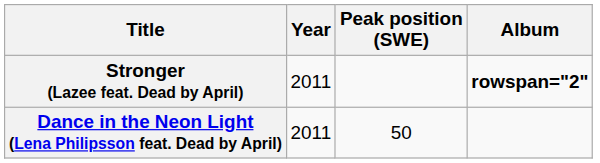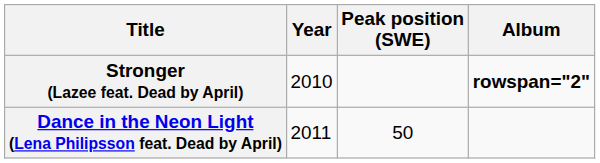Stronger (Lazee feat. Dead by April) | Year: 2011 -> 2010
